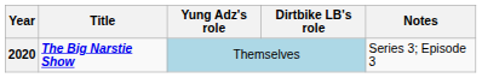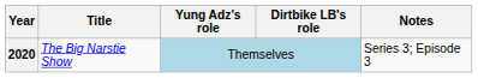2020 | Title: bold -> normal
